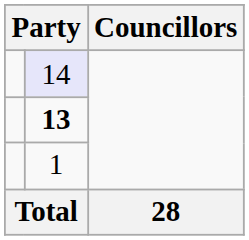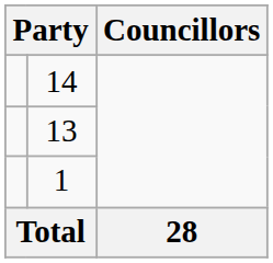14 | column 2: lavender background -> no background
13 | column 2: bold -> normal
